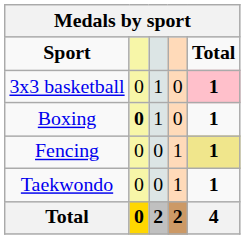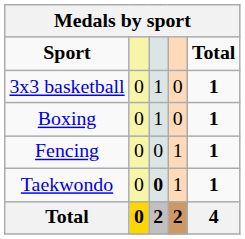3x3 basketball | Total: pink background -> no background
Boxing | column 2: bold -> normal
Fencing | Total: khaki background -> no background
Taekwondo | column 3: normal -> bold
